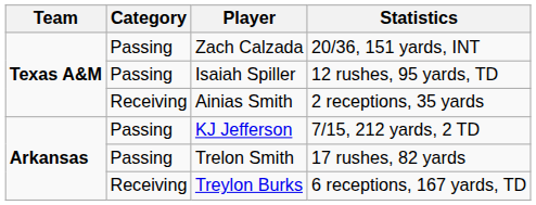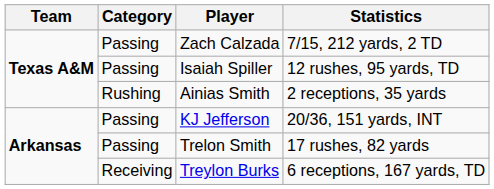Zach Calzada | Statistics: 20/36, 151 yards, INT -> 7/15, 212 yards, 2 TD
Ainias Smith | Category: Receiving -> Rushing
KJ Jefferson | Statistics: 7/15, 212 yards, 2 TD -> 20/36, 151 yards, INT
